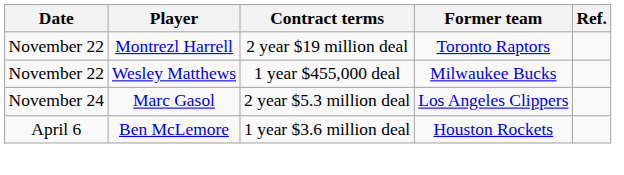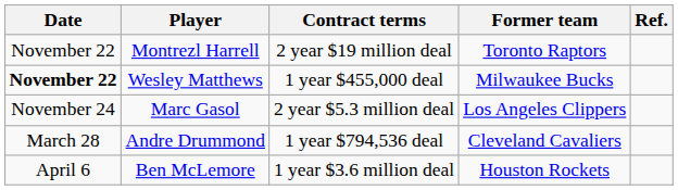Wesley Matthews | Date: normal -> bold
+ row: March 28 | Andre Drummond | 1 year $794,536 deal | Cleveland Cavaliers
